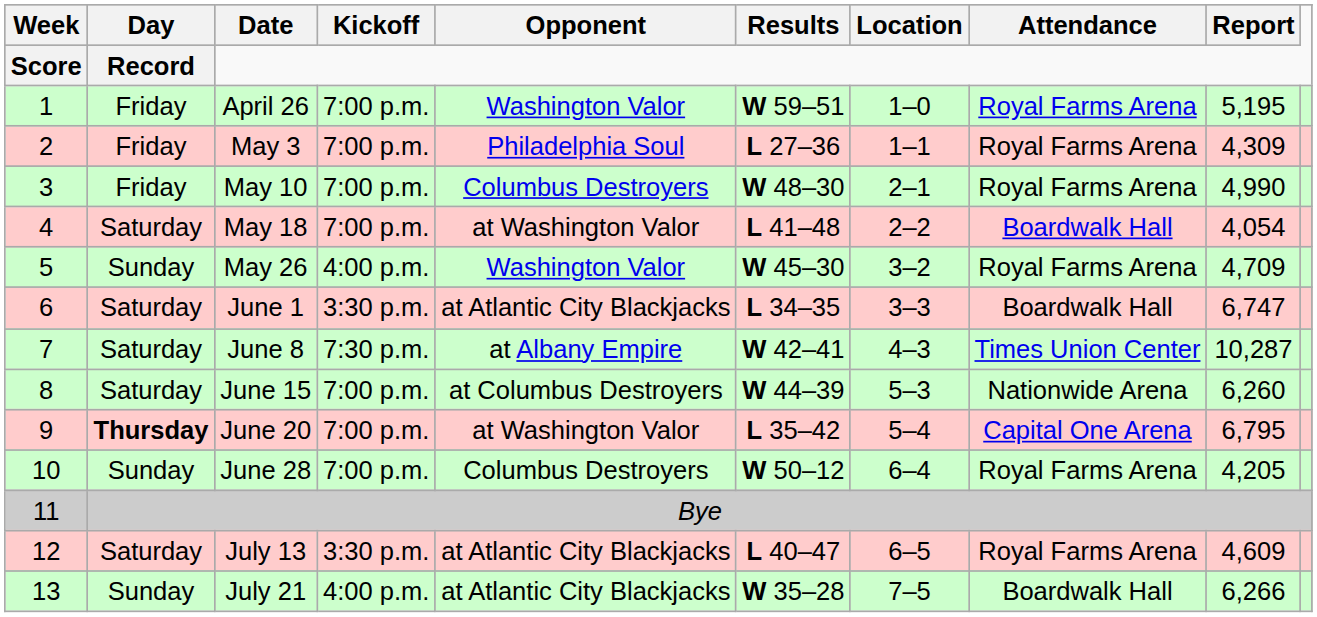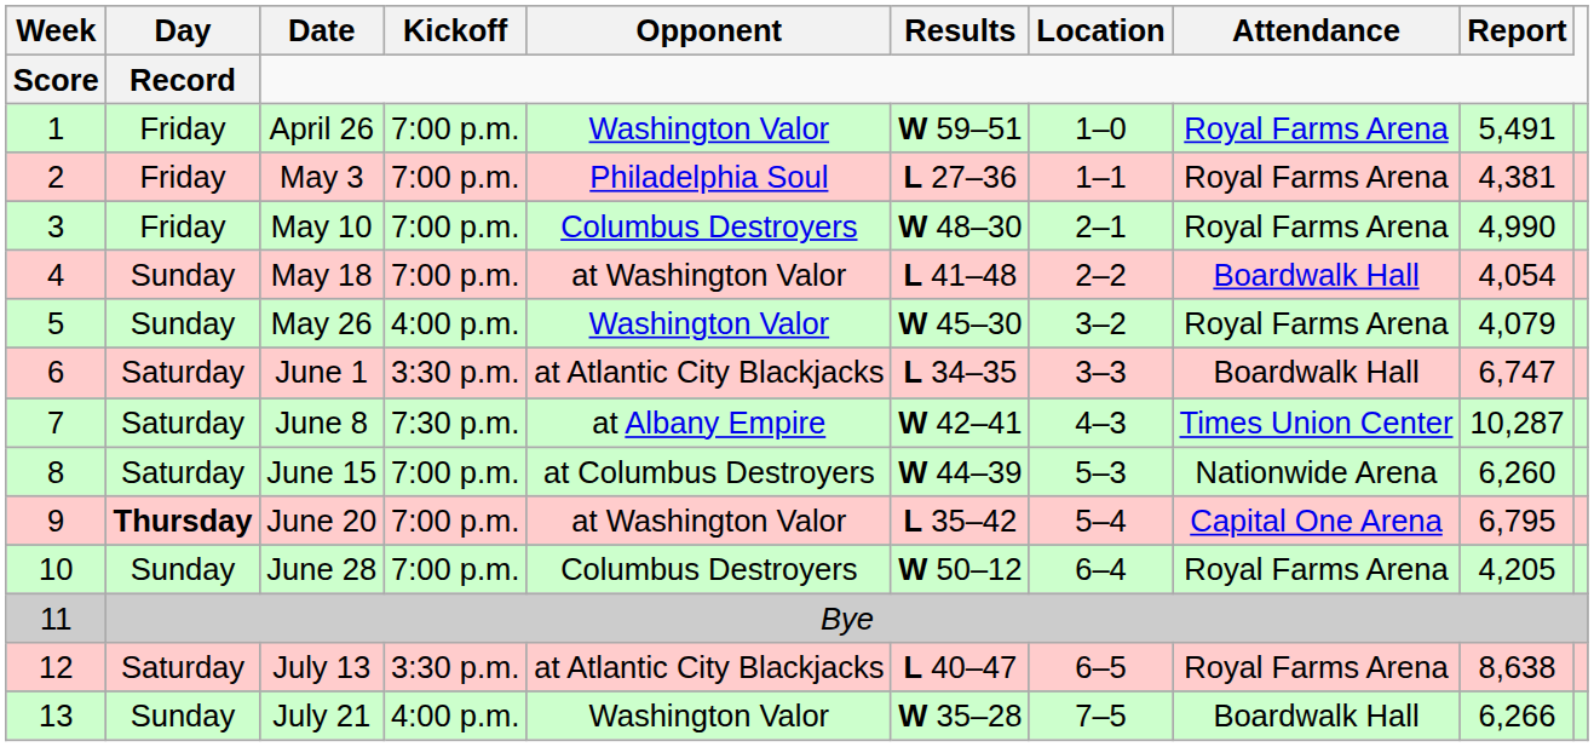April 26 | Report: 5,195 -> 5,491
May 3 | Report: 4,309 -> 4,381
May 18 | Day / Record: Saturday -> Sunday
May 26 | Report: 4,709 -> 4,079
July 13 | Report: 4,609 -> 8,638
July 21 | Opponent: at Atlantic City Blackjacks -> Washington Valor
